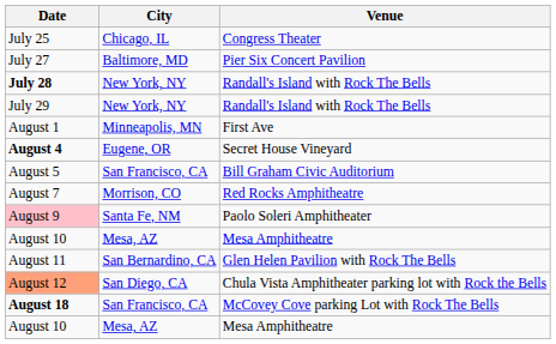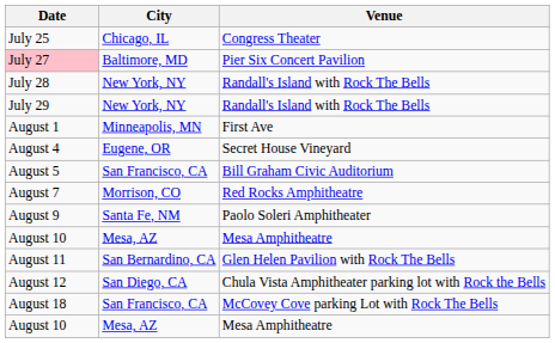July 27 | Date: no background -> pink background
July 28 | Date: bold -> normal
August 4 | Date: bold -> normal
August 9 | Date: pink background -> no background
August 12 | Date: lightsalmon background -> no background
August 18 | Date: bold -> normal
